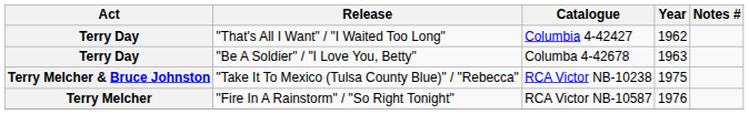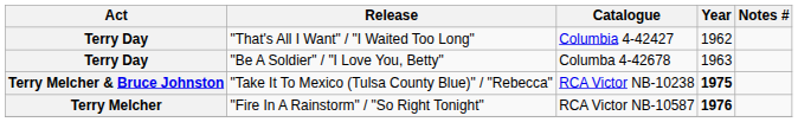"Take It To Mexico (Tulsa County Blue)" / "Rebecca" | Year: normal -> bold
"Fire In A Rainstorm" / "So Right Tonight" | Year: normal -> bold
